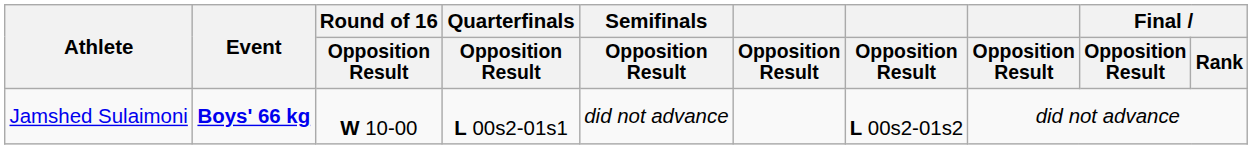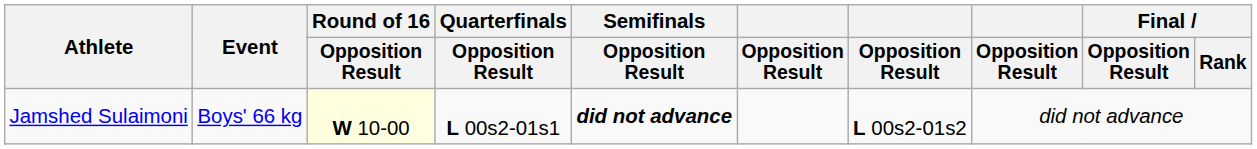Jamshed Sulaimoni | Event: bold -> normal
Jamshed Sulaimoni | Round of 16 / Opposition Result: no background -> lightyellow background
Jamshed Sulaimoni | Semifinals / Opposition Result: normal -> bold
